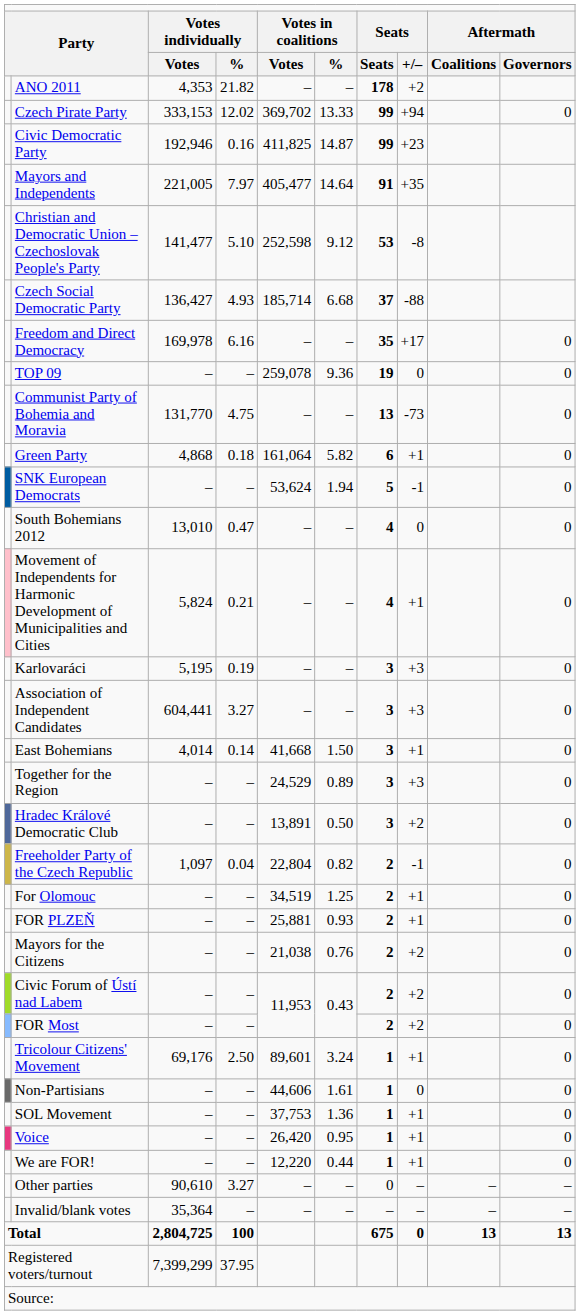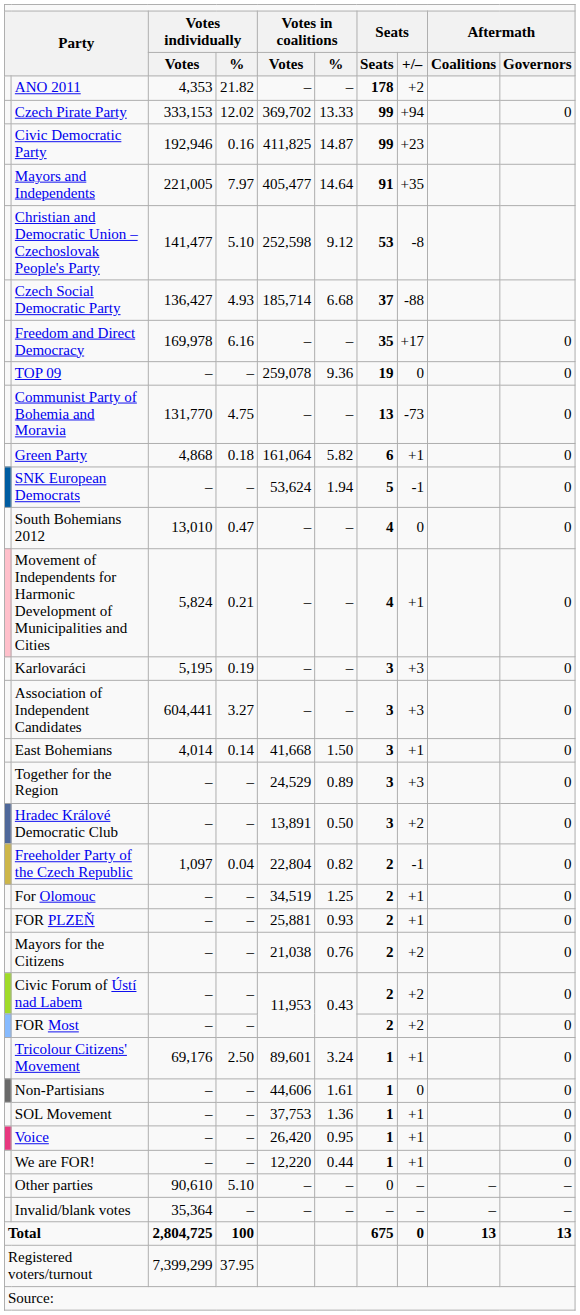Other parties | column 4: 3.27 -> 5.10
